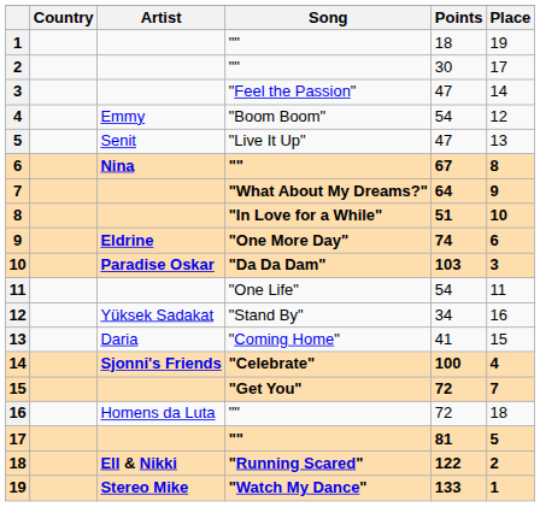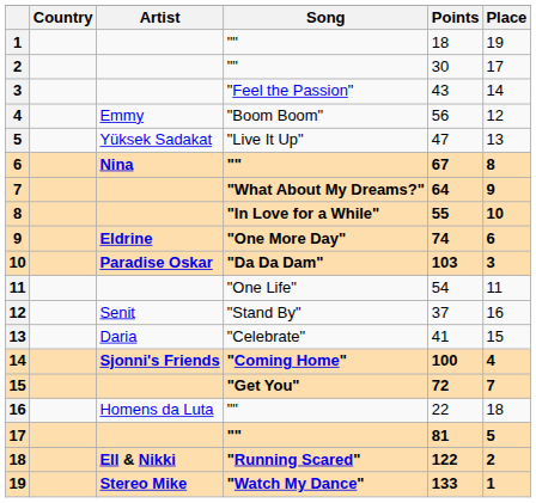row 4 | Points: 47 -> 43
row 5 | Points: 54 -> 56
row 6 | Artist: Senit -> Yüksek Sadakat
row 9 | Points: 51 -> 55
row 13 | Artist: Yüksek Sadakat -> Senit
row 13 | Points: 34 -> 37
row 14 | Song: "Coming Home" -> "Celebrate"
row 15 | Song: "Celebrate" -> "Coming Home"
row 17 | Points: 72 -> 22
